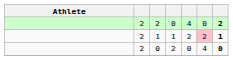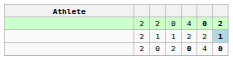row 2 | column 6: normal -> bold
row 3 | column 6: pink background -> no background
row 3 | column 7: no background -> lightblue background
row 4 | column 5: normal -> bold
